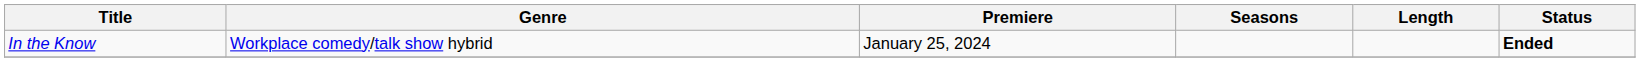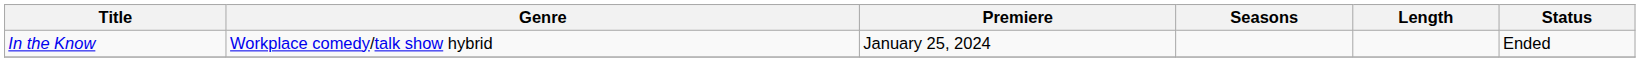In the Know | Status: bold -> normal
